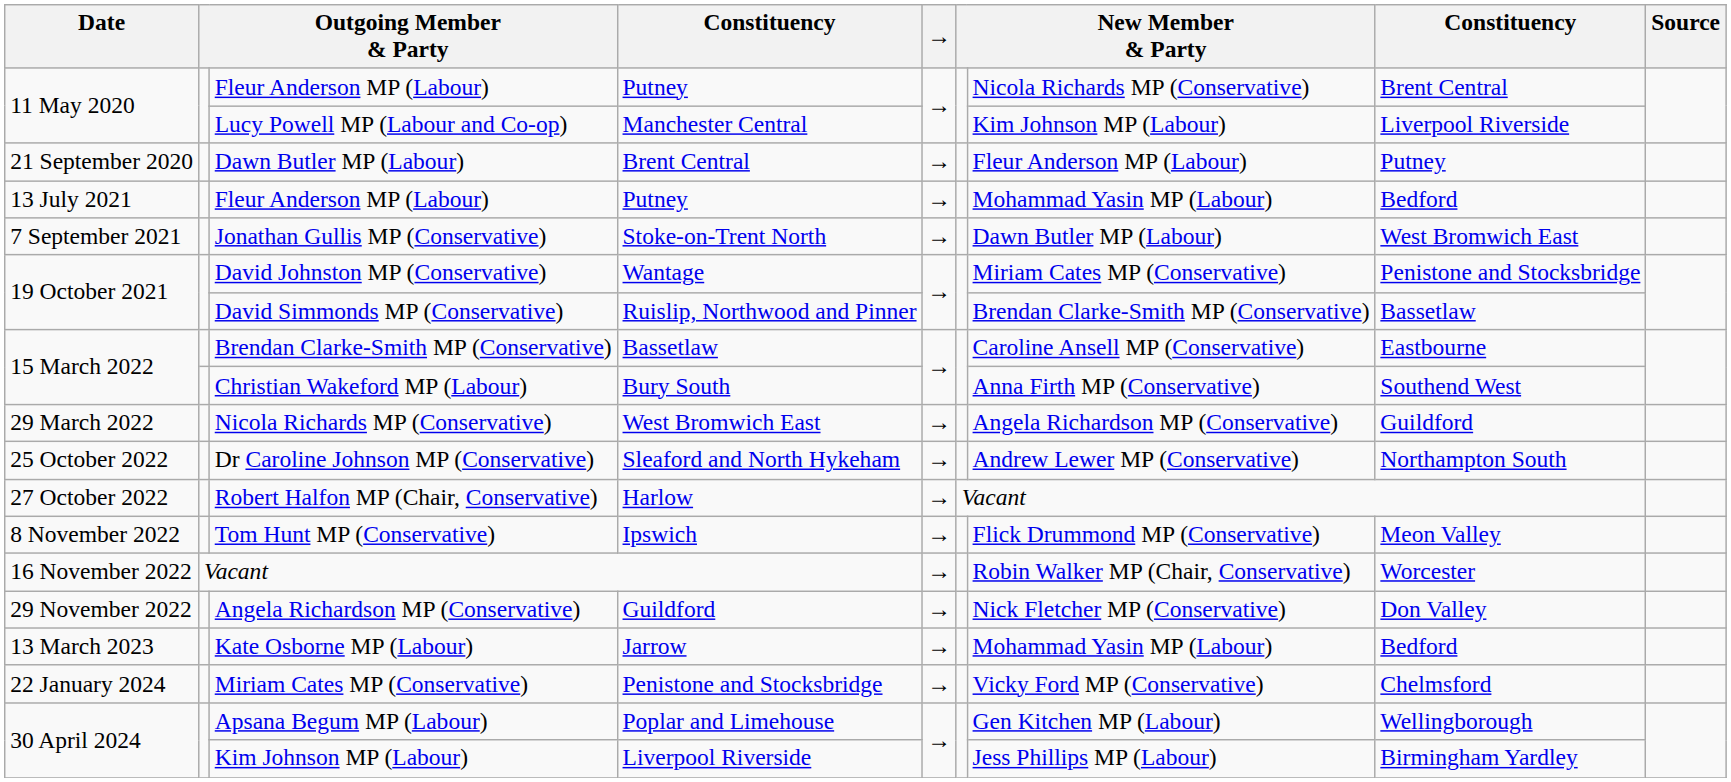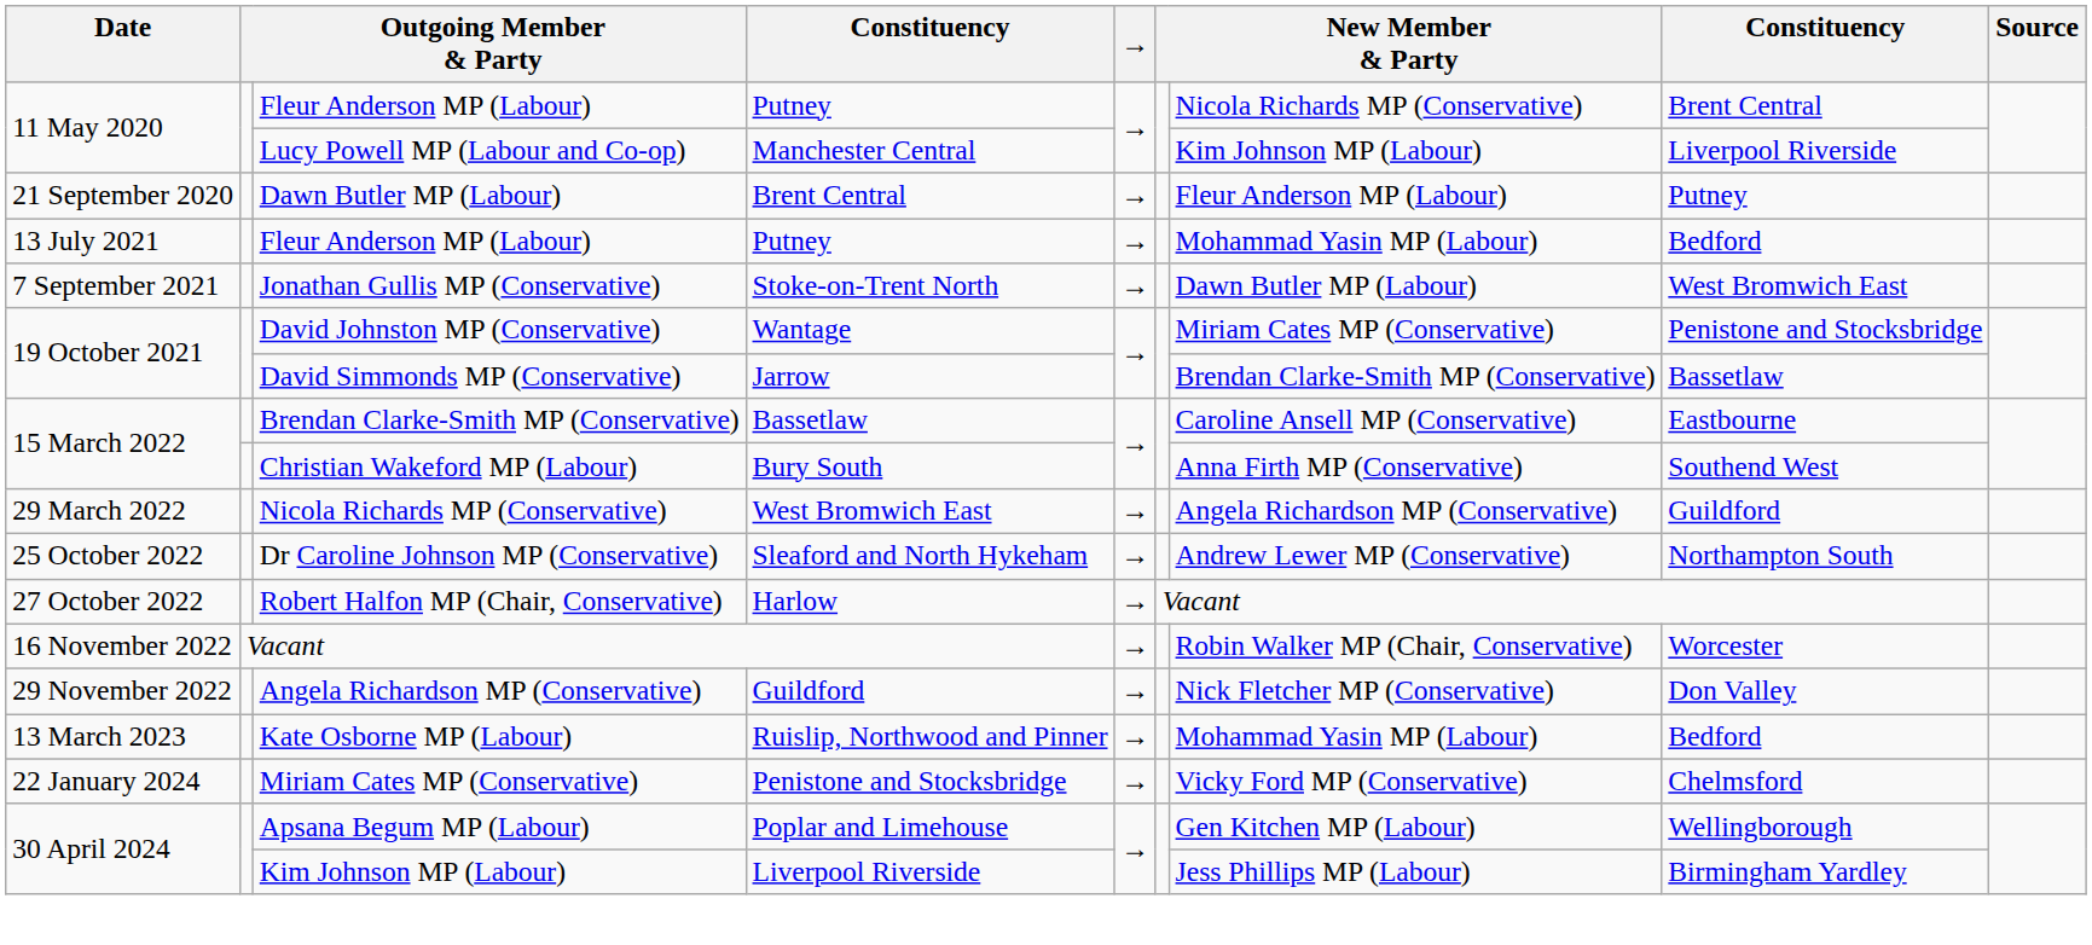David Simmonds MP (Conservative) | column 4: Ruislip, Northwood and Pinner -> Jarrow
- row: 8 November 2022 | Tom Hunt MP (Conservative) | Ipswich | → | Flick Drummond MP (Conservative) | Meon Valley
Kate Osborne MP (Labour) | column 4: Jarrow -> Ruislip, Northwood and Pinner
